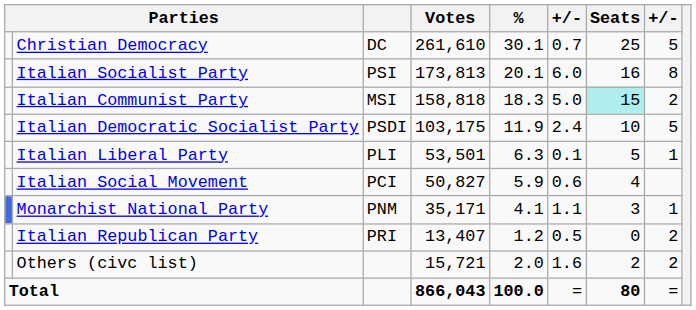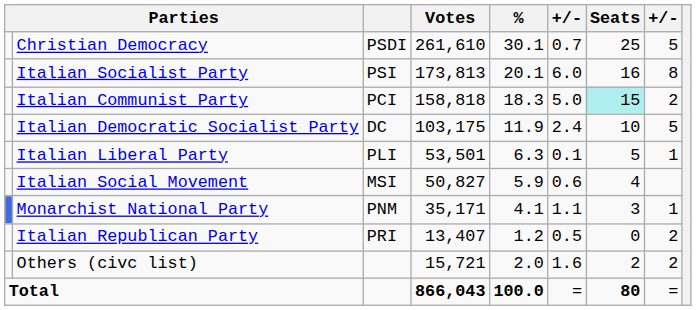Christian Democracy | column 3: DC -> PSDI
Italian Communist Party | column 3: MSI -> PCI
Italian Democratic Socialist Party | column 3: PSDI -> DC
Italian Social Movement | column 3: PCI -> MSI
